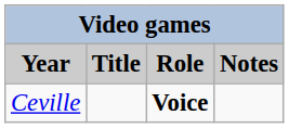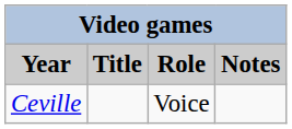Ceville | Role: bold -> normal
